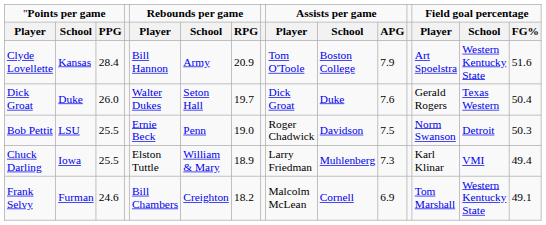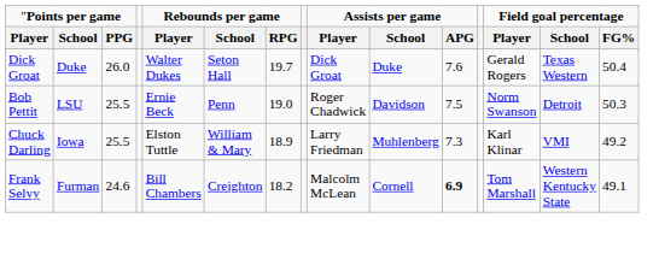- row: Clyde Lovellette | Kansas | 28.4 | Bill Hannon | Army | 20.9 | Tom O'Toole | Boston College | 7.9 | Art Spoelstra | Western Kentucky State | 51.6
Chuck Darling | column 15: 49.4 -> 49.2
Frank Selvy | column 11: normal -> bold
